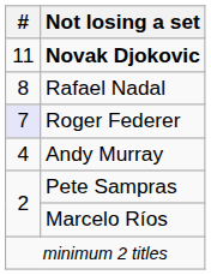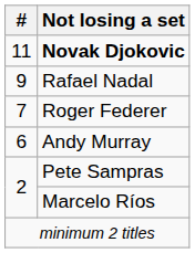Rafael Nadal | #: 8 -> 9
Roger Federer | #: lavender background -> no background
Andy Murray | #: 4 -> 6
